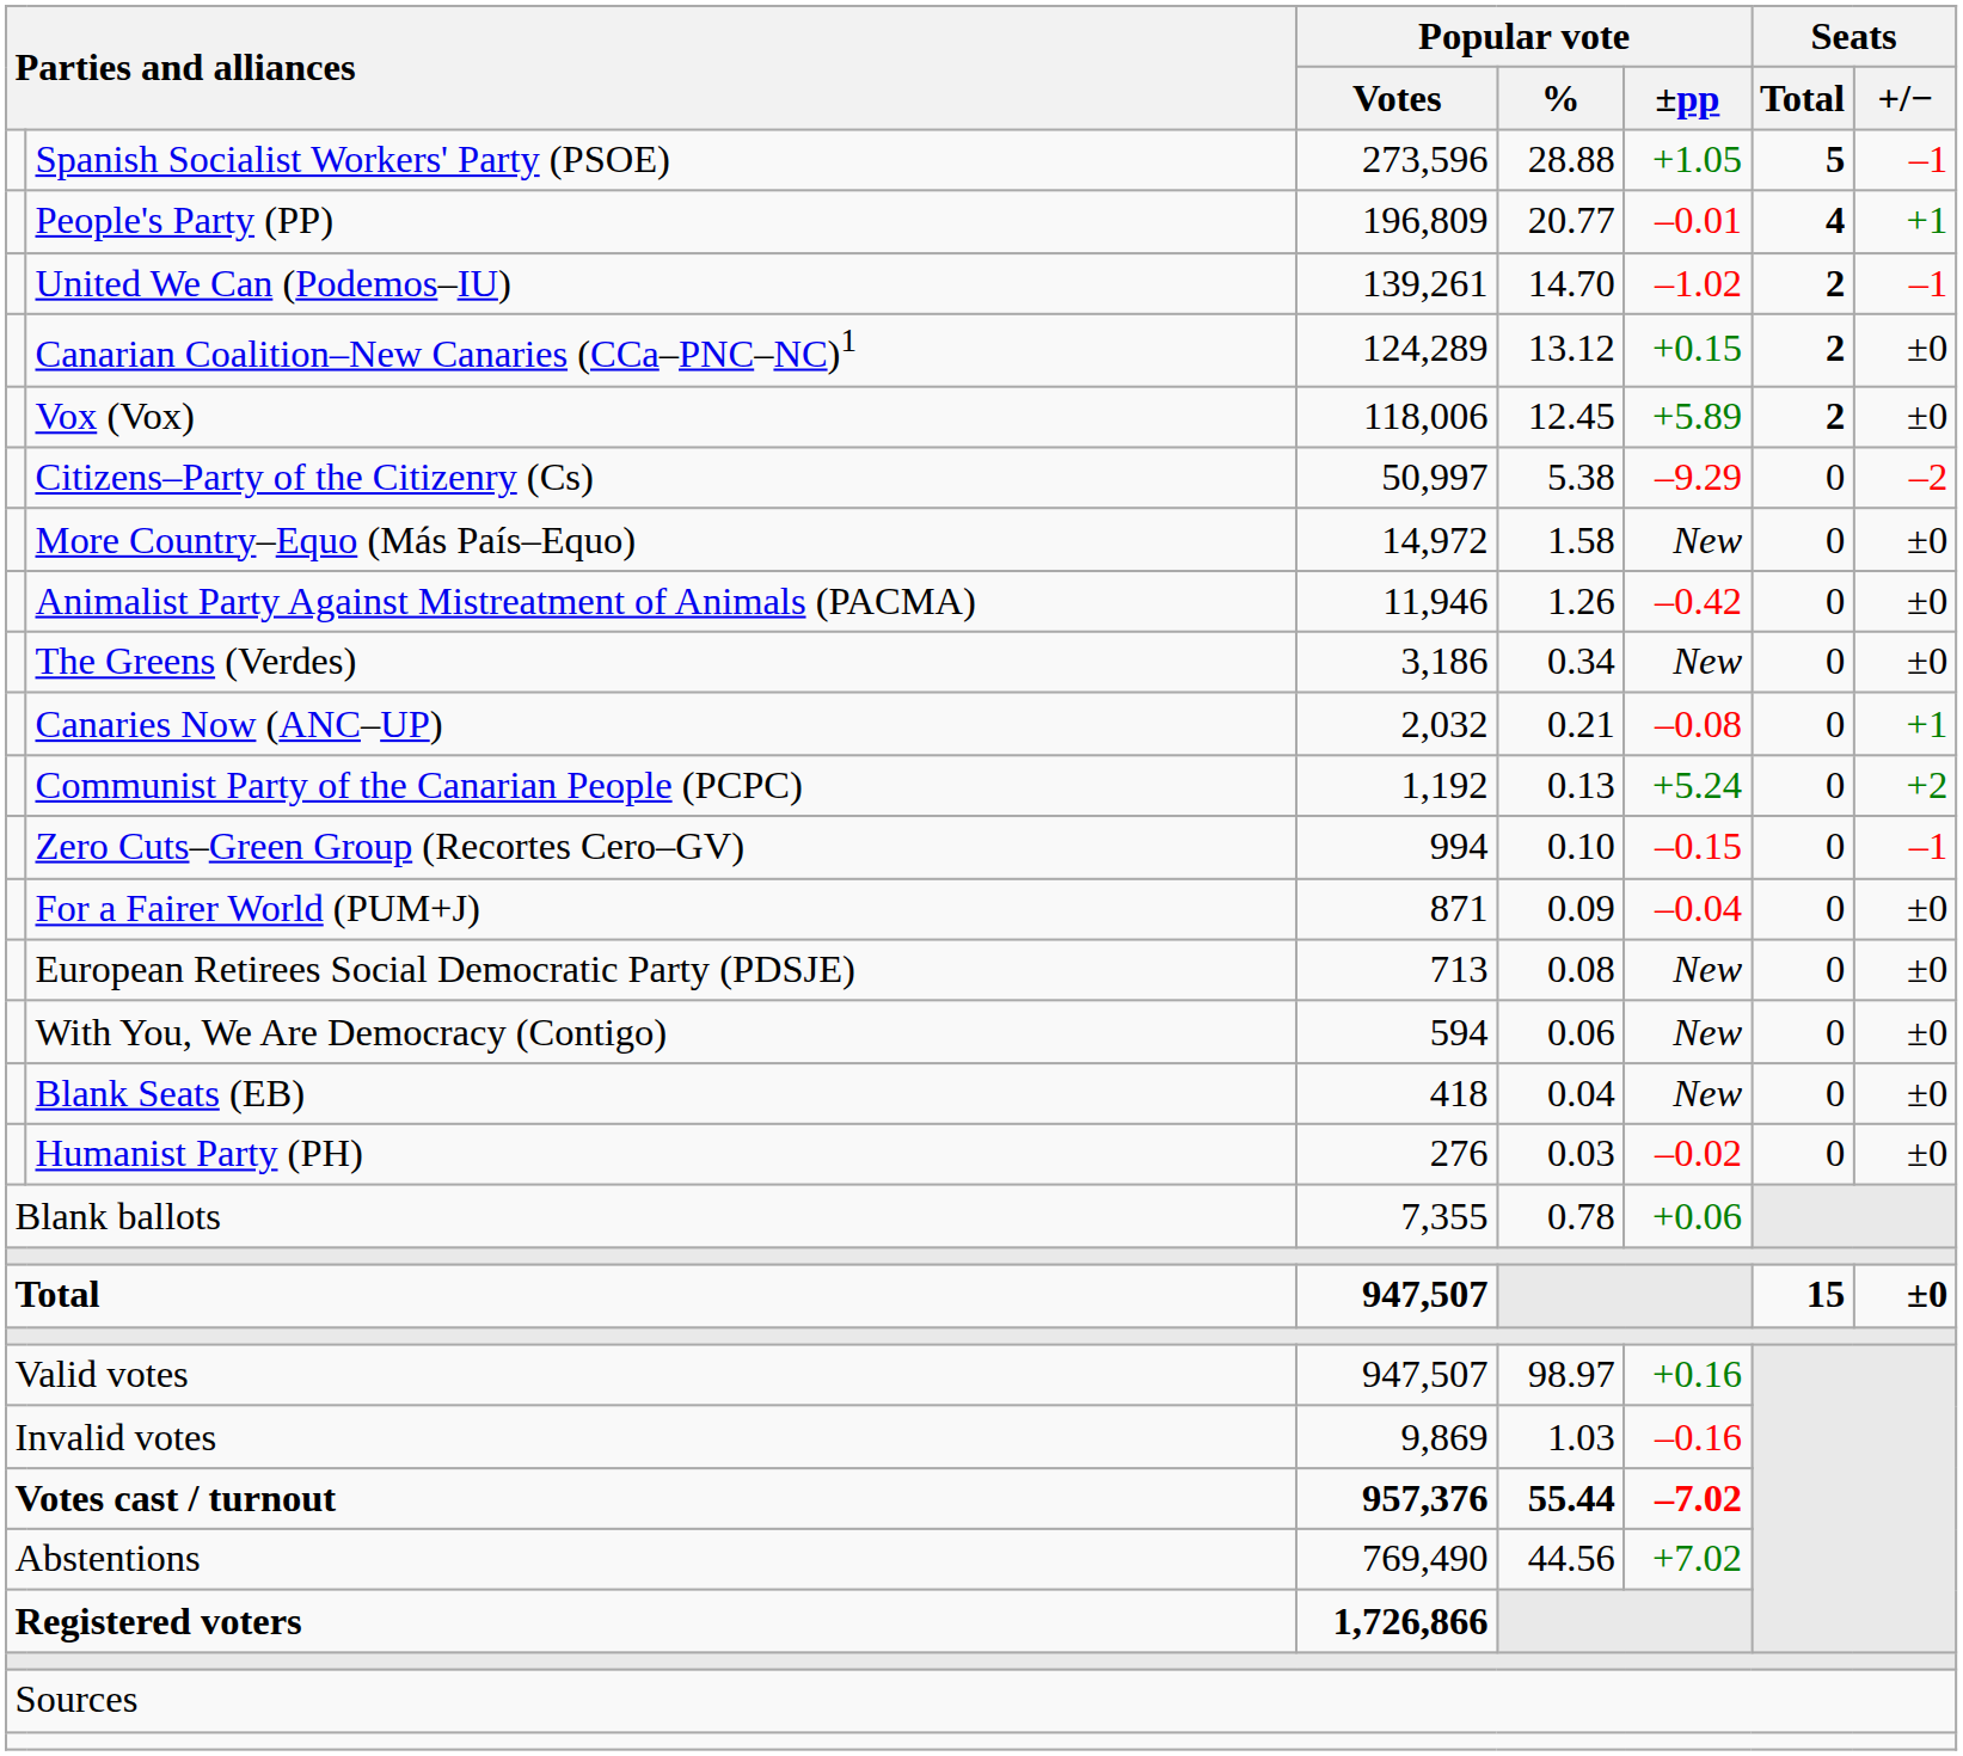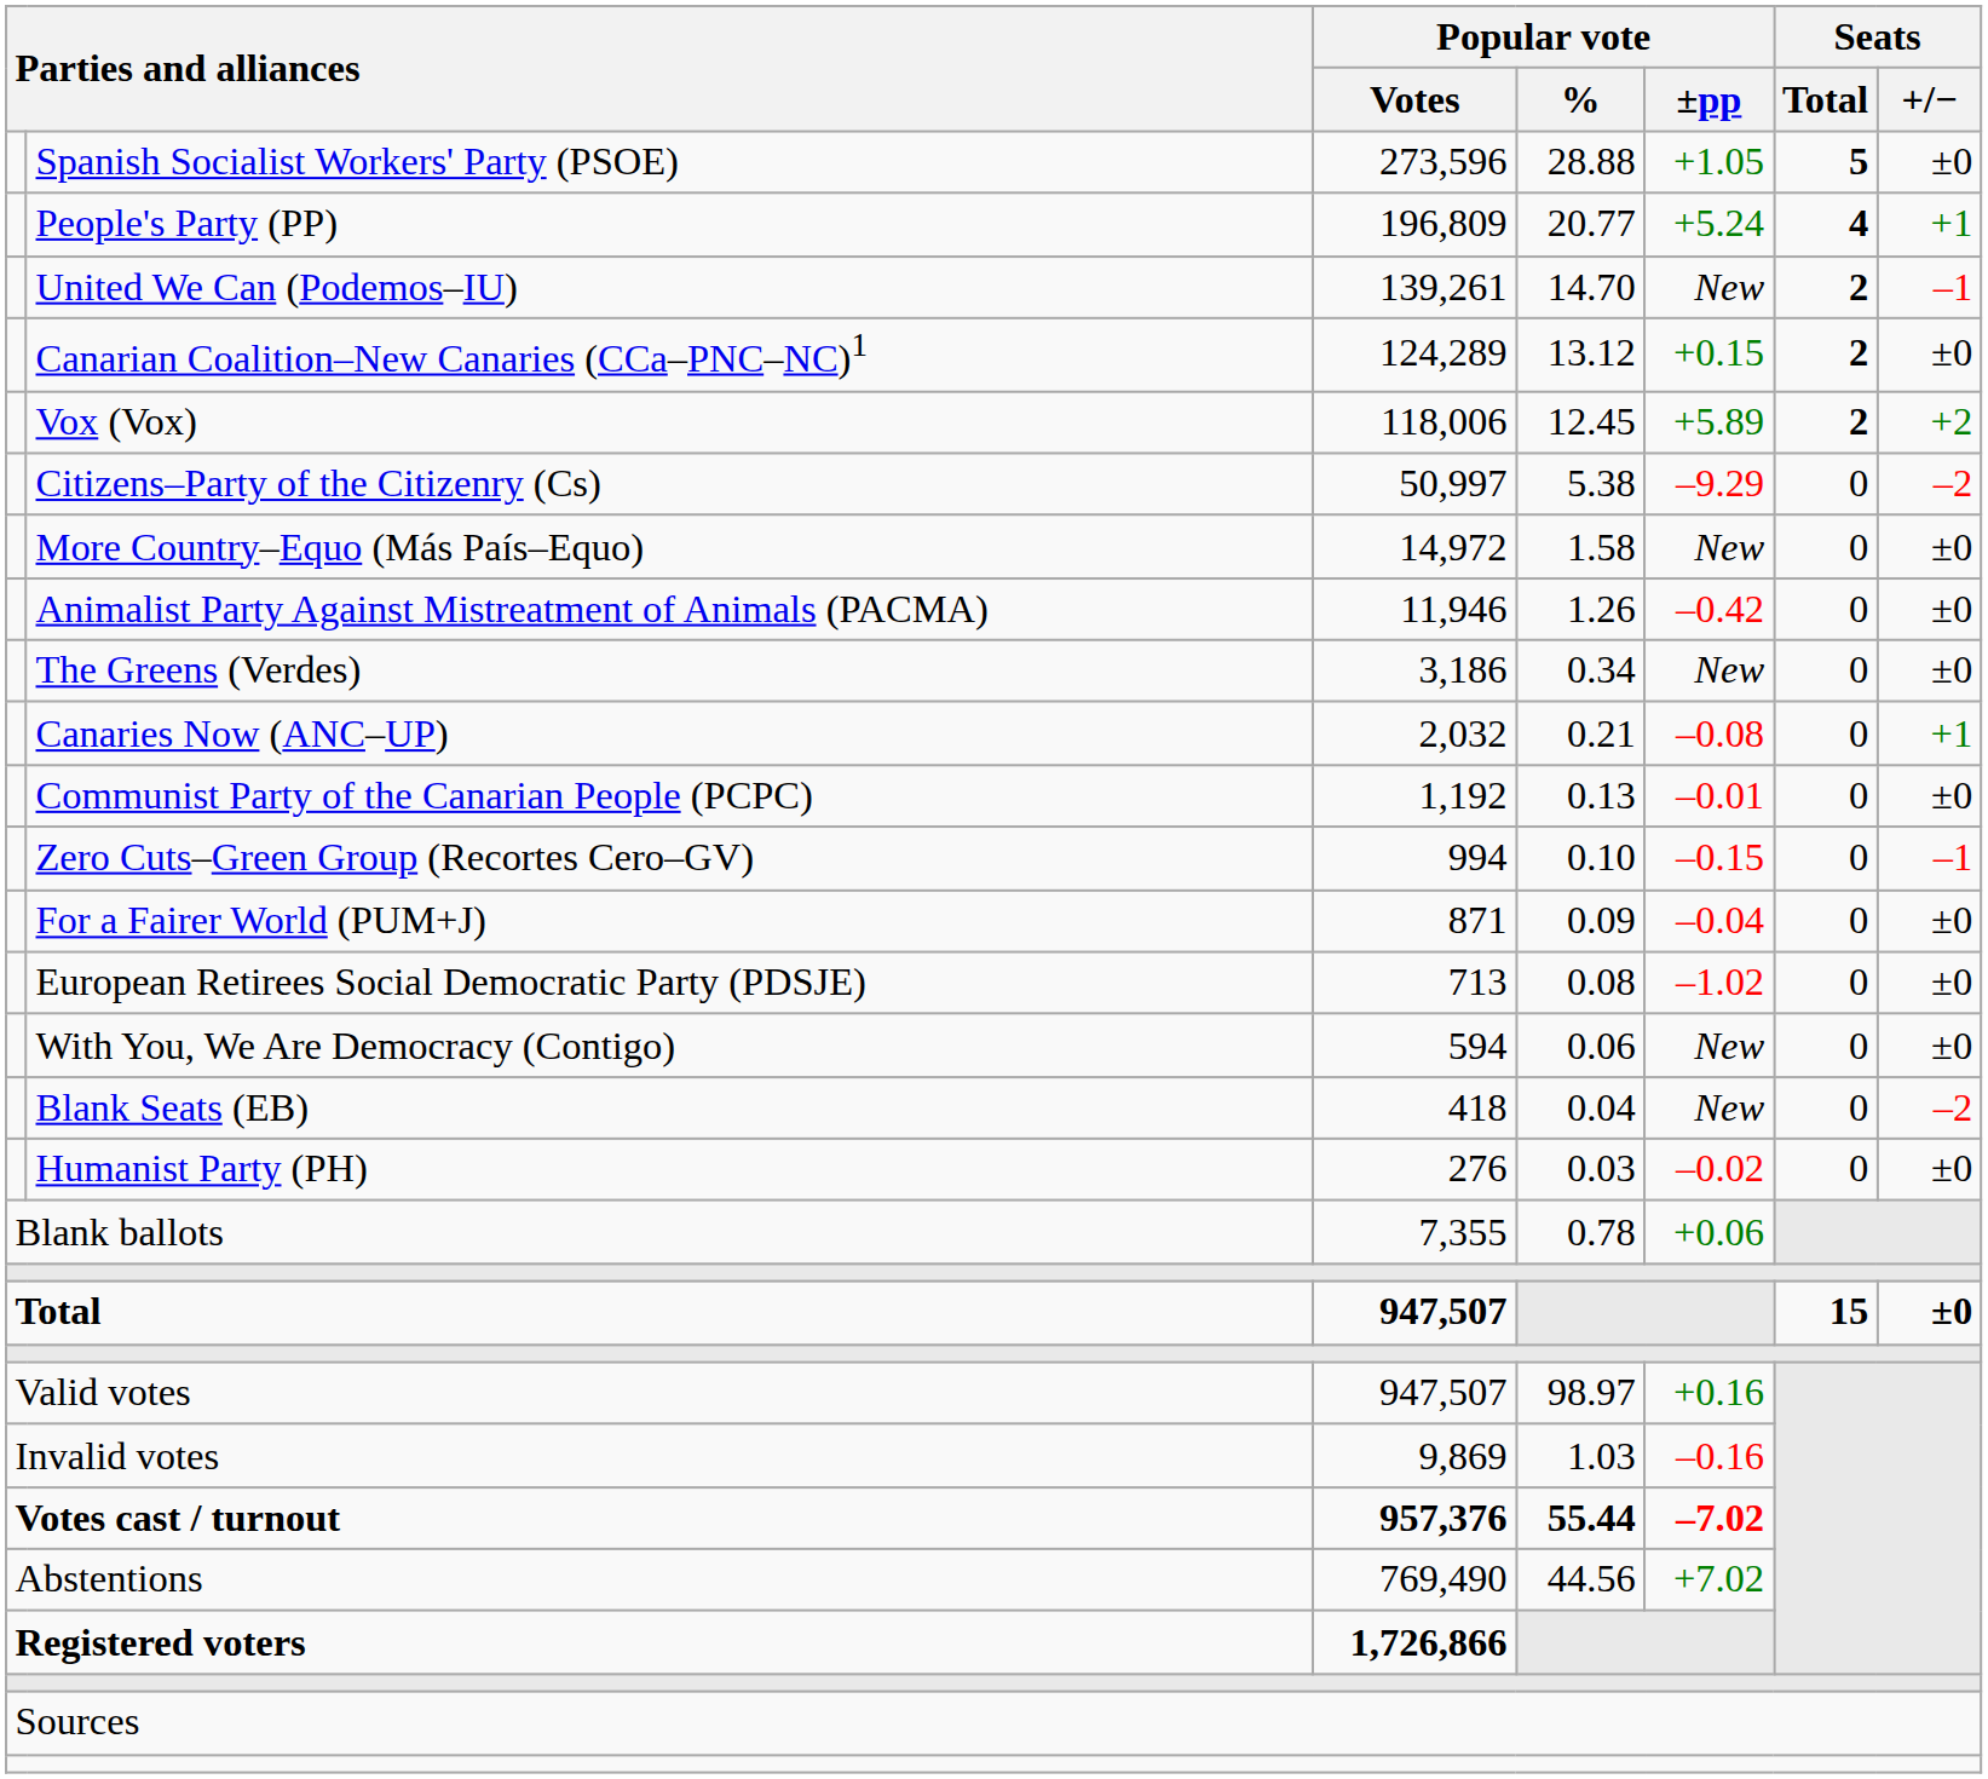Spanish Socialist Workers' Party (PSOE) | Seats / +/−: –1 -> ±0
People's Party (PP) | Popular vote / ±pp: –0.01 -> +5.24
United We Can (Podemos–IU) | Popular vote / ±pp: –1.02 -> New
Vox (Vox) | Seats / +/−: ±0 -> +2
Communist Party of the Canarian People (PCPC) | Popular vote / ±pp: +5.24 -> –0.01
Communist Party of the Canarian People (PCPC) | Seats / +/−: +2 -> ±0
European Retirees Social Democratic Party (PDSJE) | Popular vote / ±pp: New -> –1.02
Blank Seats (EB) | Seats / +/−: ±0 -> –2
